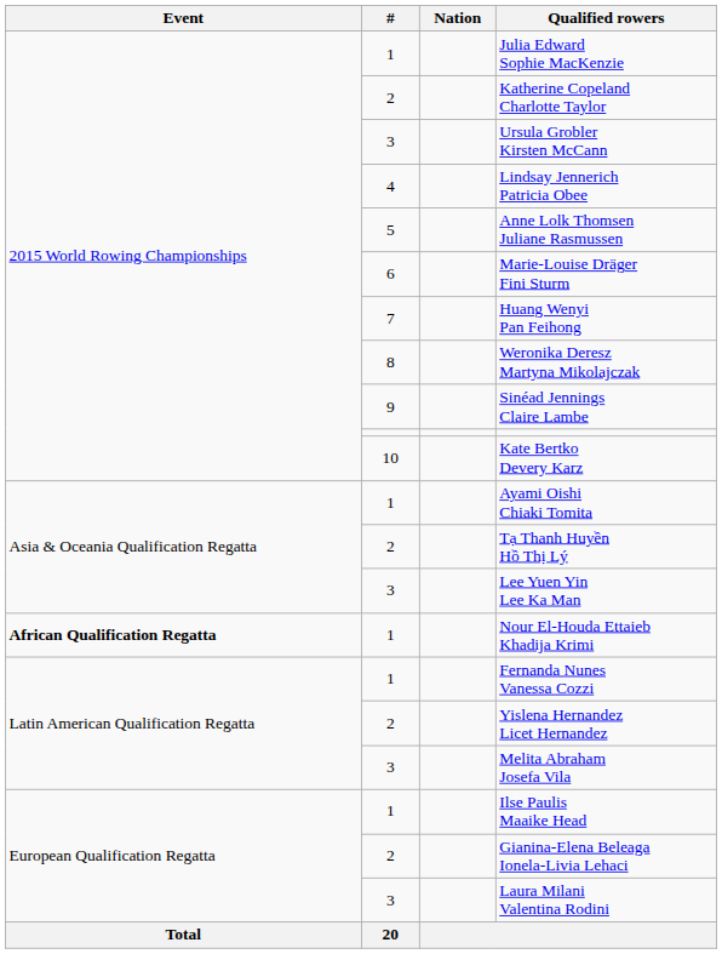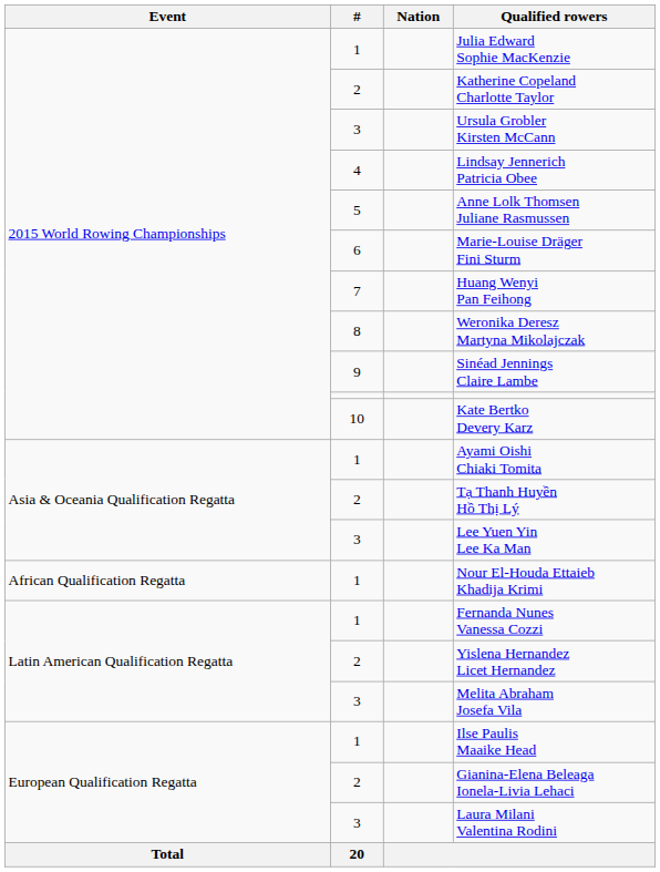Nour El-Houda Ettaieb Khadija Krimi | Event: bold -> normal
